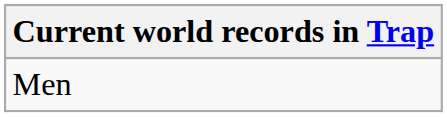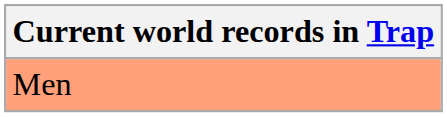Men | column 1: no background -> lightsalmon background
